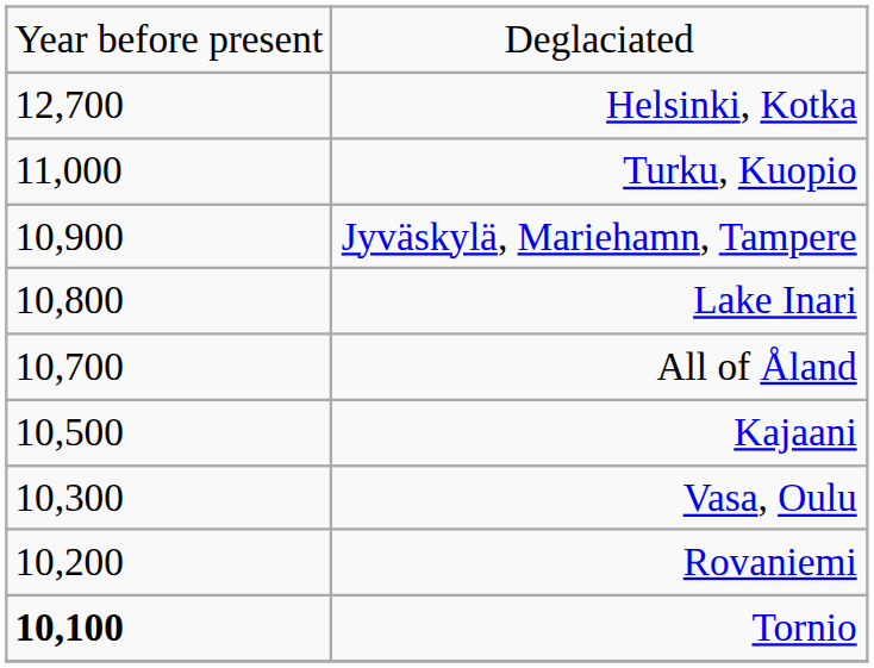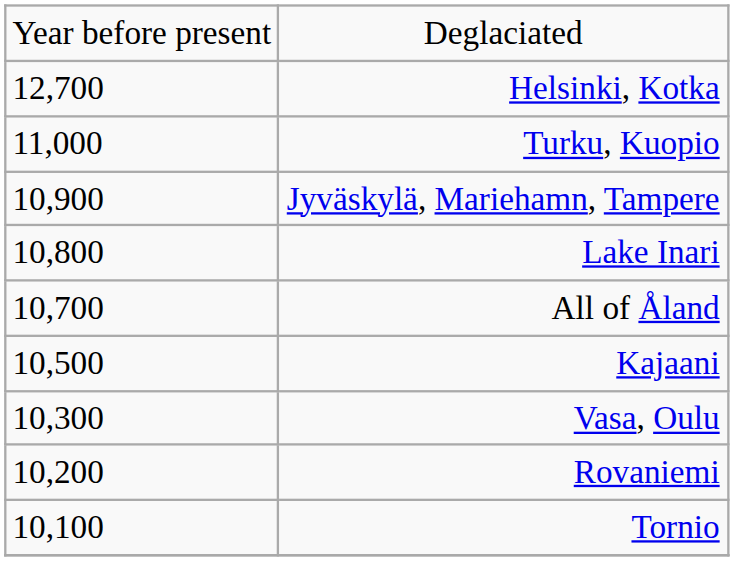Tornio | column 1: bold -> normal
